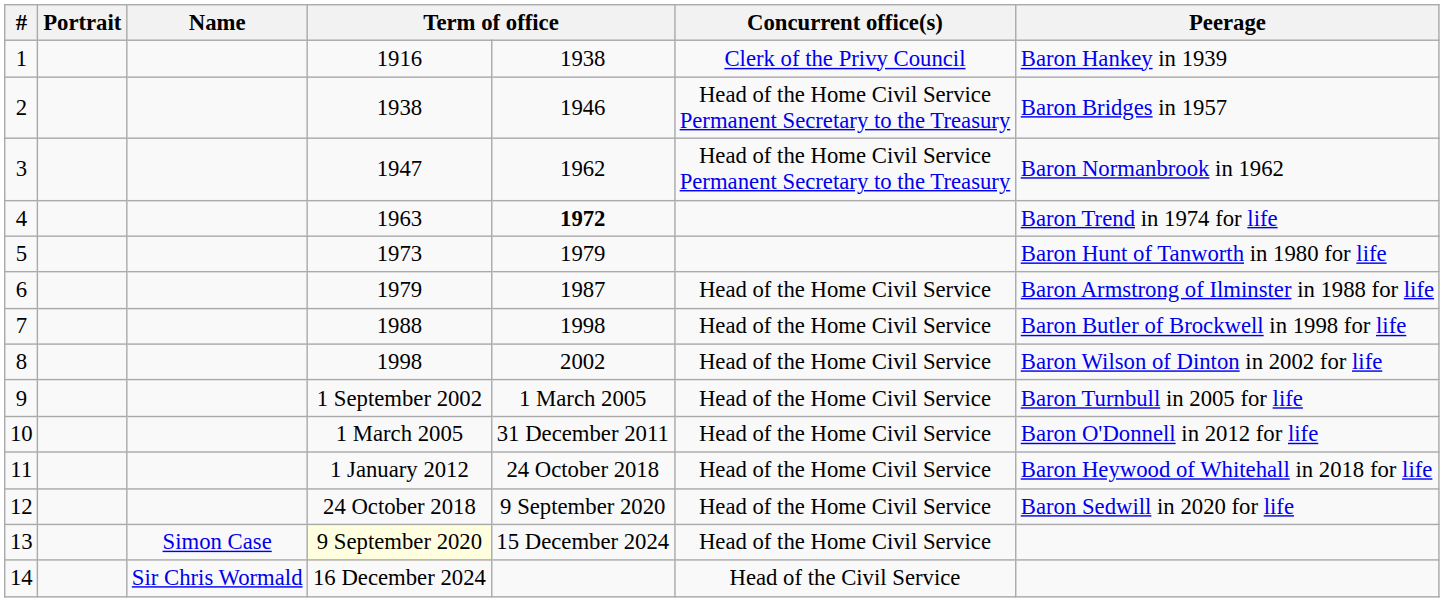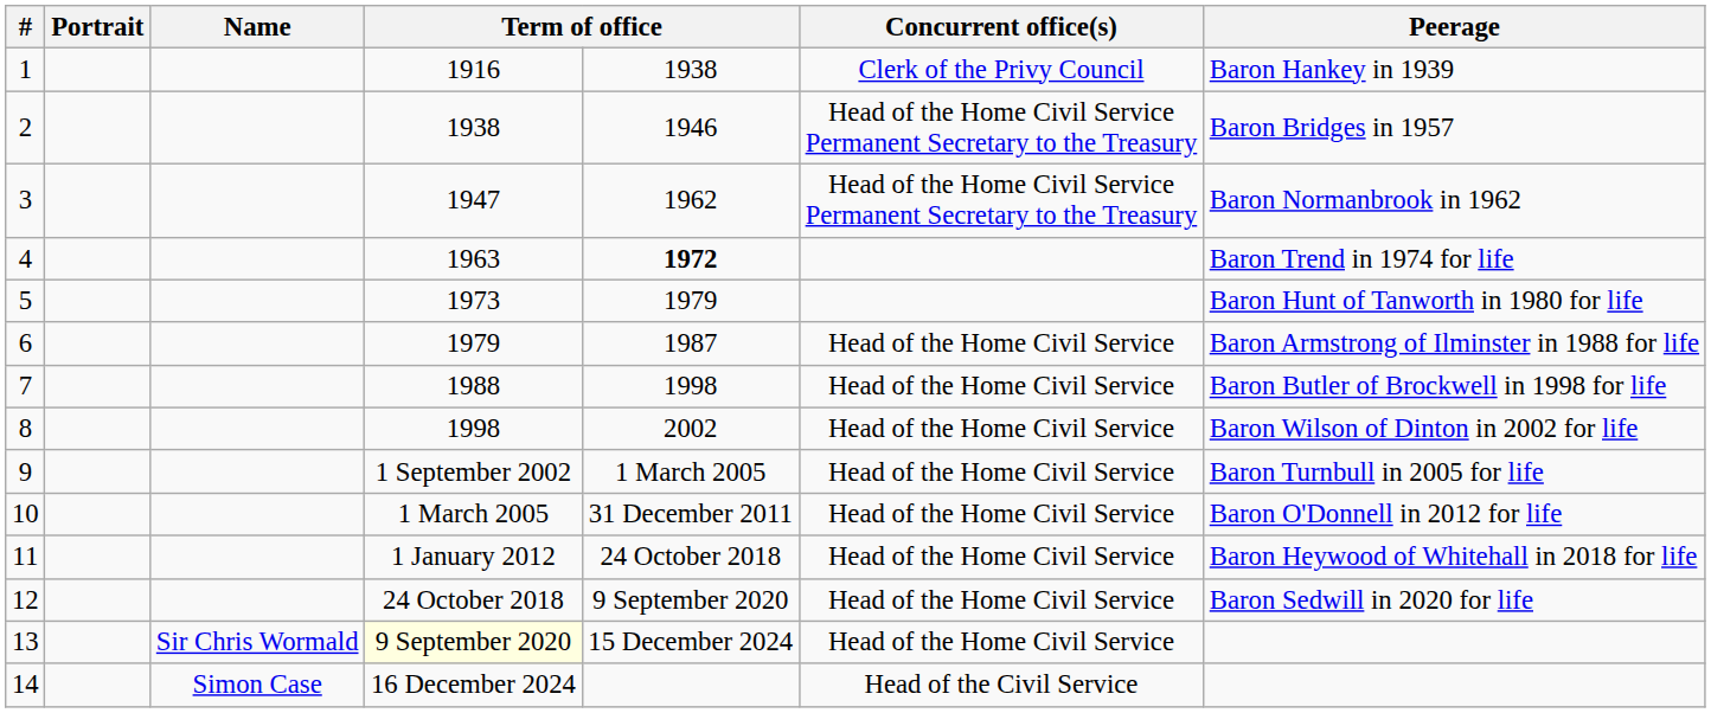13 | Name: Simon Case -> Sir Chris Wormald
14 | Name: Sir Chris Wormald -> Simon Case
